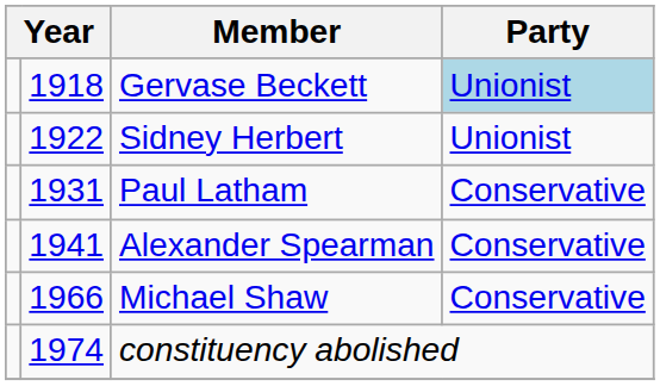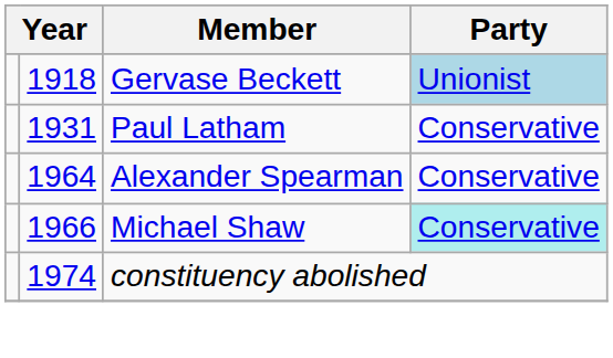- row: 1922 | Sidney Herbert | Unionist
Alexander Spearman | column 2: 1941 -> 1964
Michael Shaw | Party: no background -> paleturquoise background
